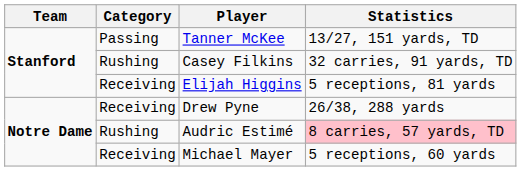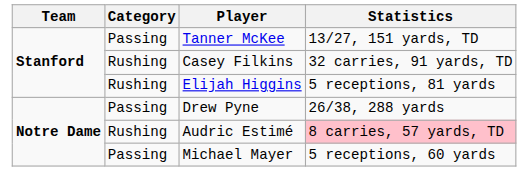Elijah Higgins | Category: Receiving -> Rushing
Drew Pyne | Category: Receiving -> Passing
Michael Mayer | Category: Receiving -> Passing
